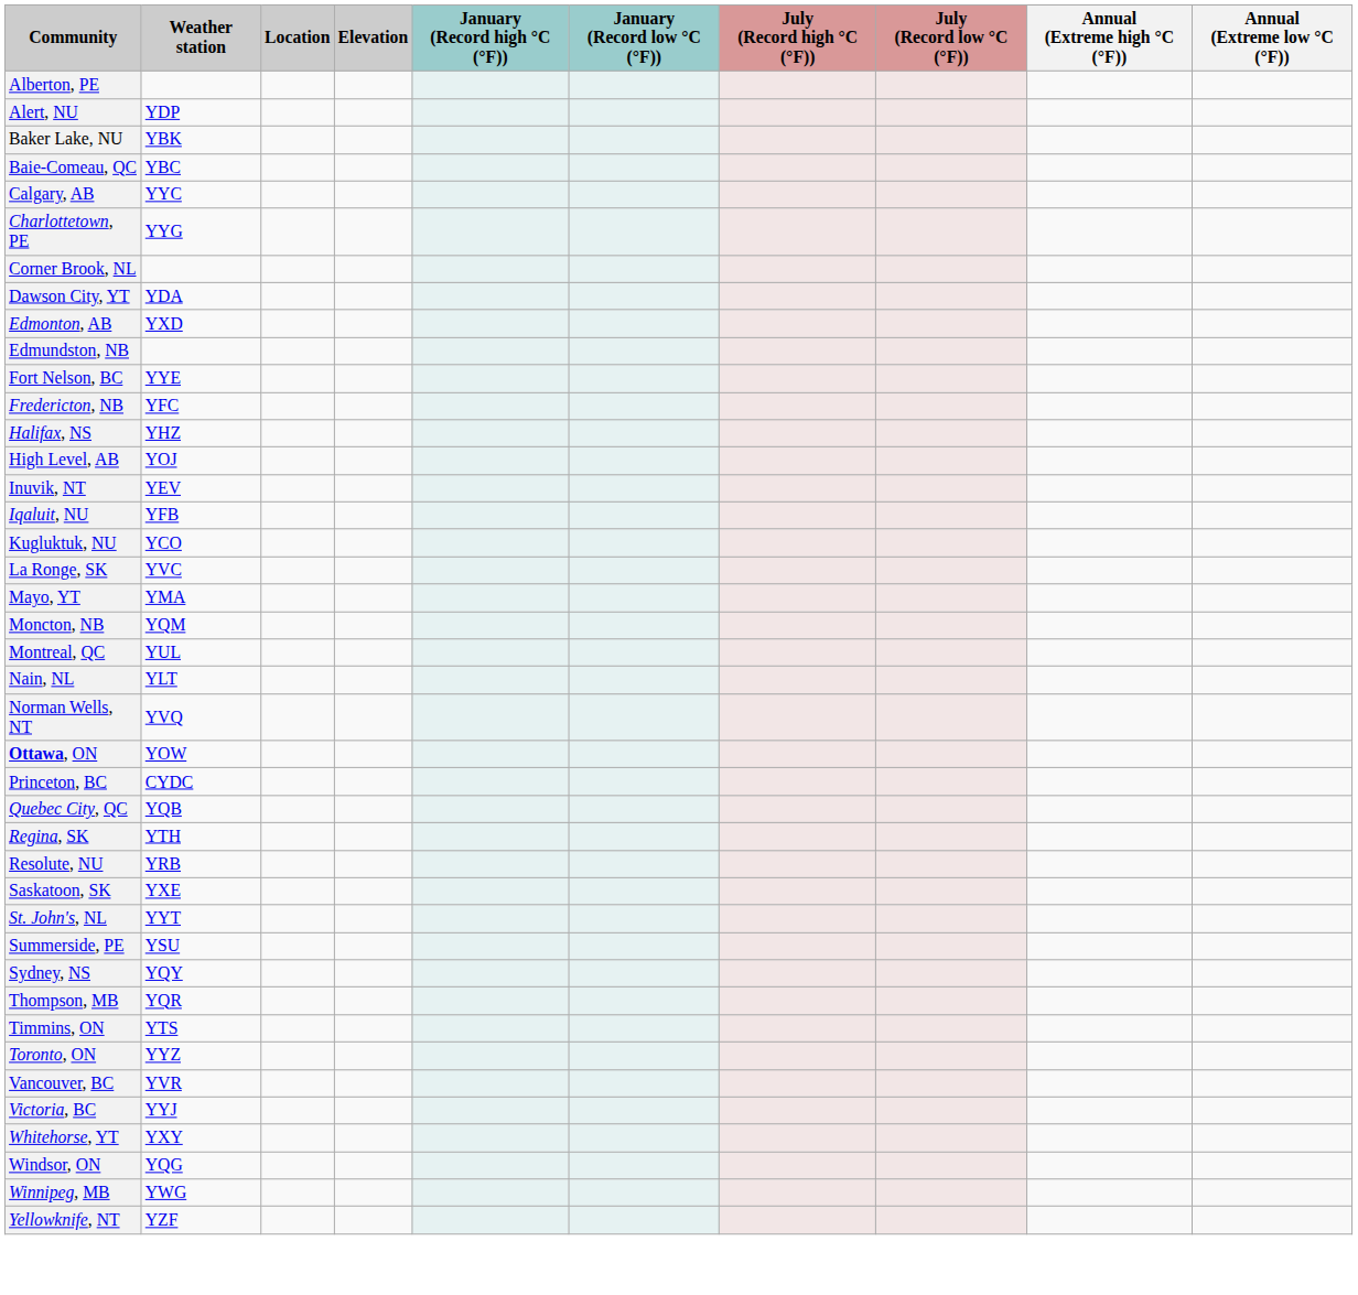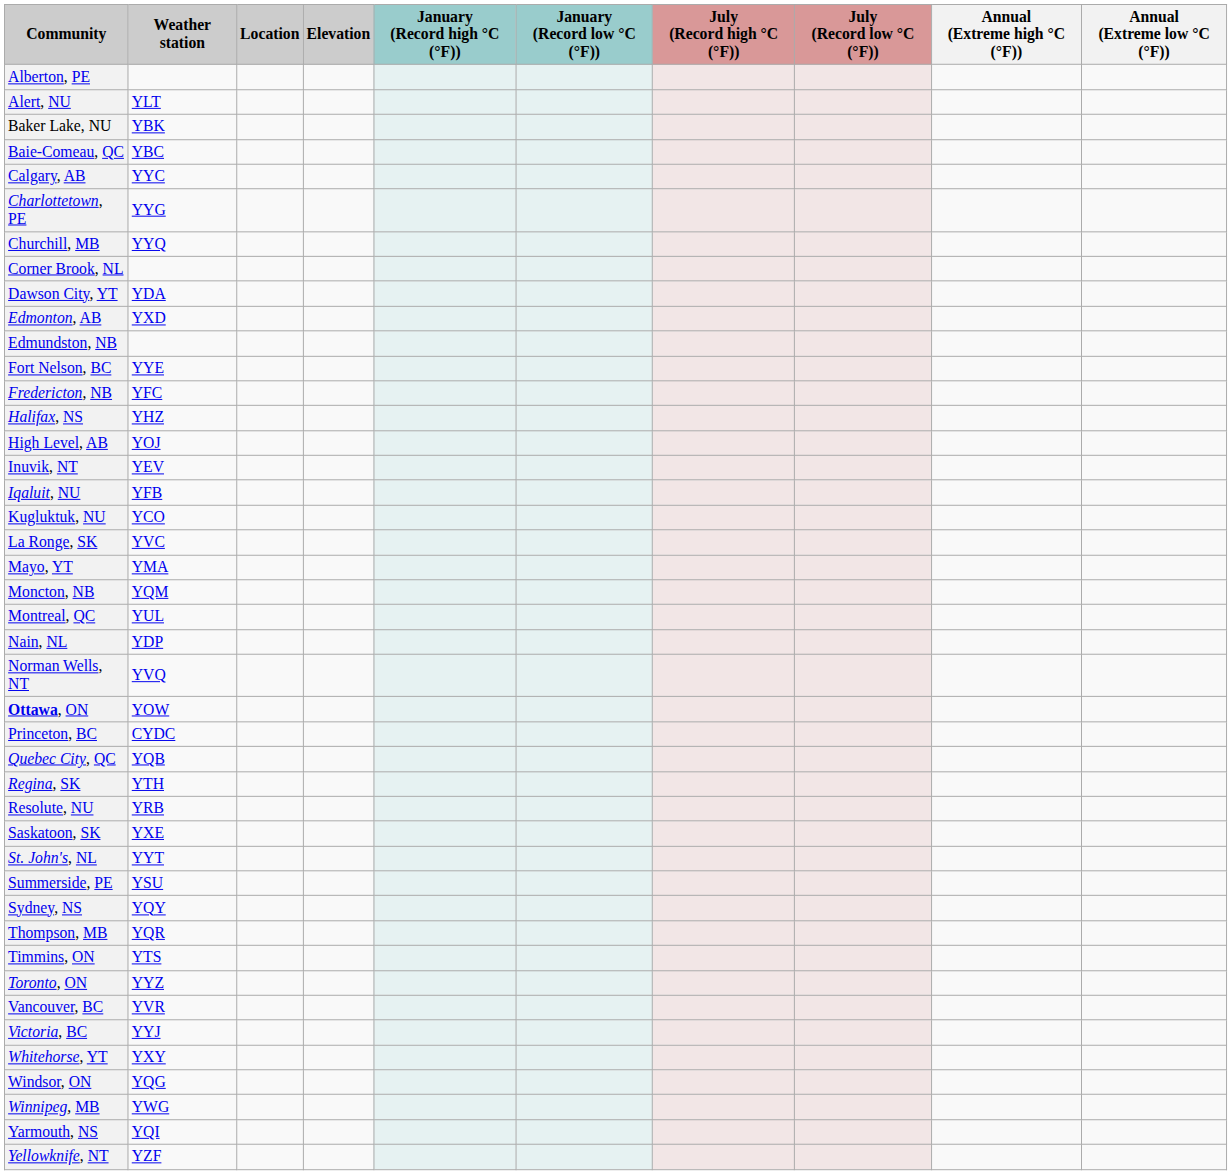Alert, NU | Weather station: YDP -> YLT
+ row: Churchill, MB | YYQ
Nain, NL | Weather station: YLT -> YDP
+ row: Yarmouth, NS | YQI
